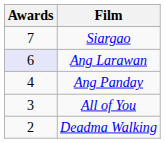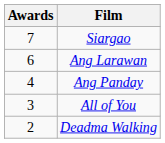Ang Larawan | Awards: lavender background -> no background
